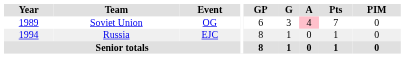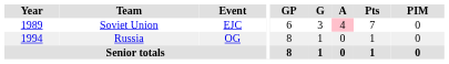Soviet Union | Event: OG -> EJC
Russia | Event: EJC -> OG
